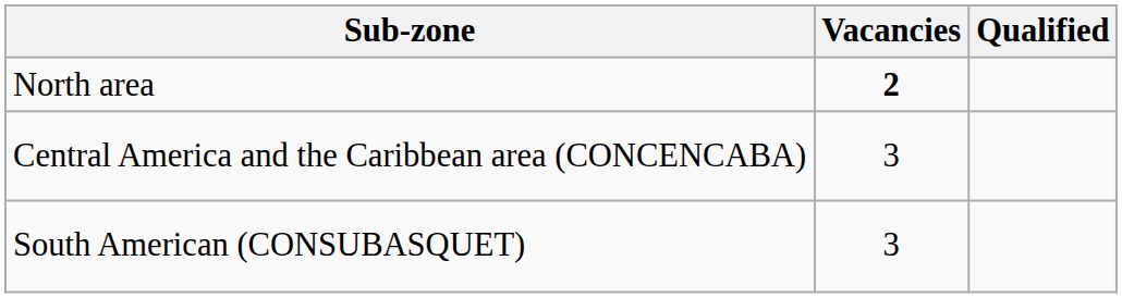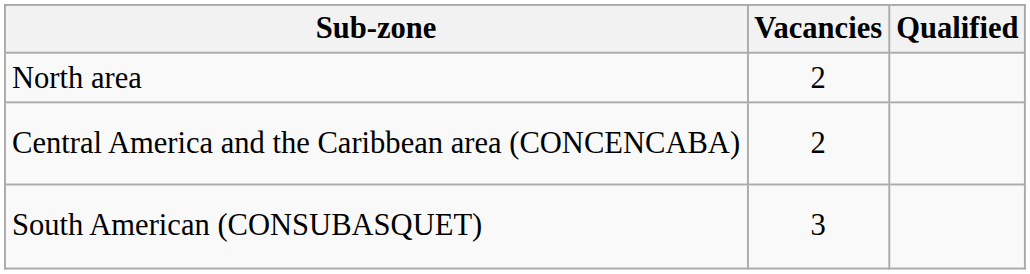North area | Vacancies: bold -> normal
Central America and the Caribbean area (CONCENCABA) | Vacancies: 3 -> 2
